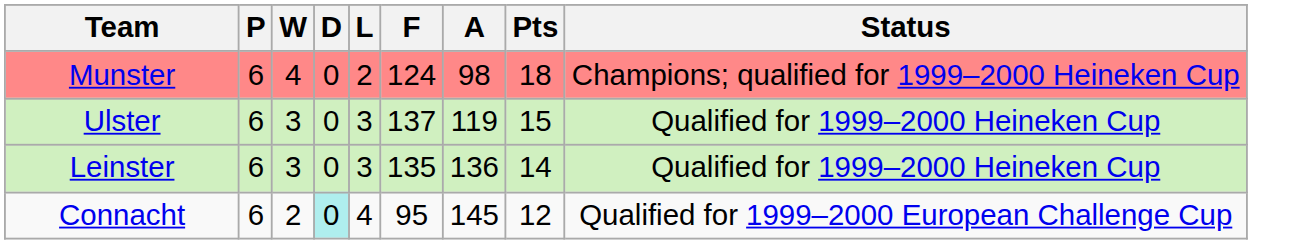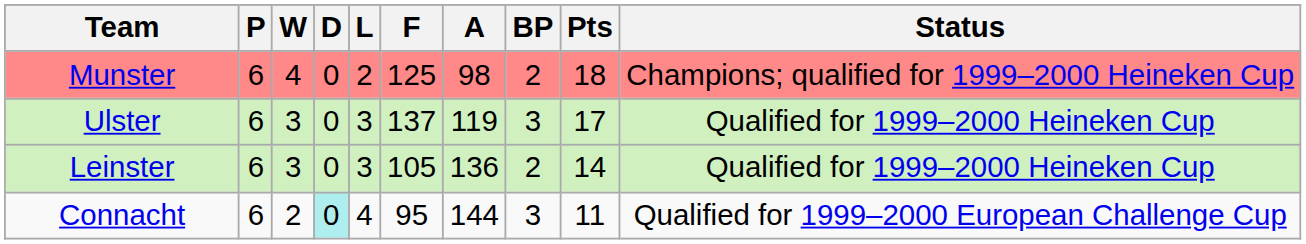+ column: BP | 2 | 3 | 2 | 3
Munster | F: 124 -> 125
Ulster | Pts: 15 -> 17
Leinster | F: 135 -> 105
Connacht | A: 145 -> 144
Connacht | Pts: 12 -> 11
